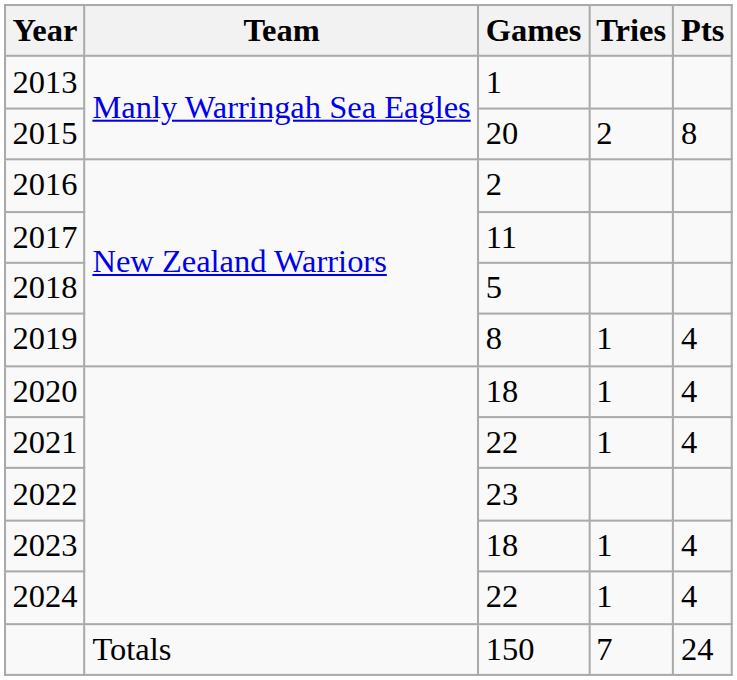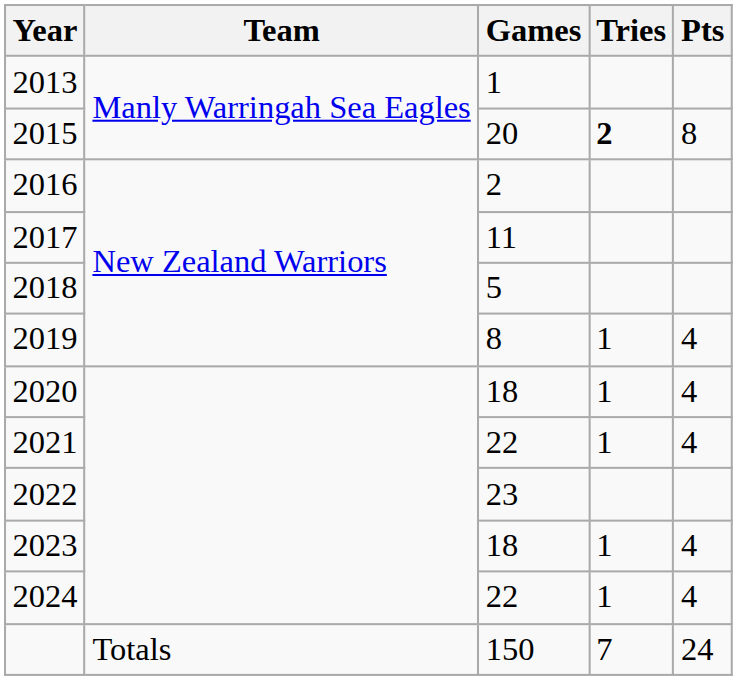2015 | Tries: normal -> bold
